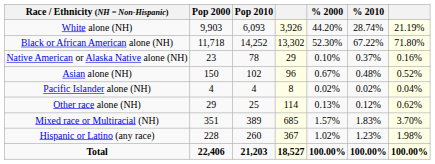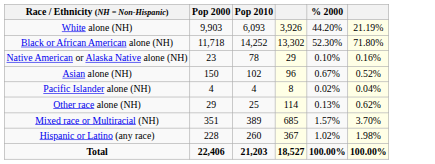- column: % 2010 | 28.74% | 67.22% | 0.37% | 0.48% | 0.02% | 0.12% | 1.83% | 1.23% | 100.00%
